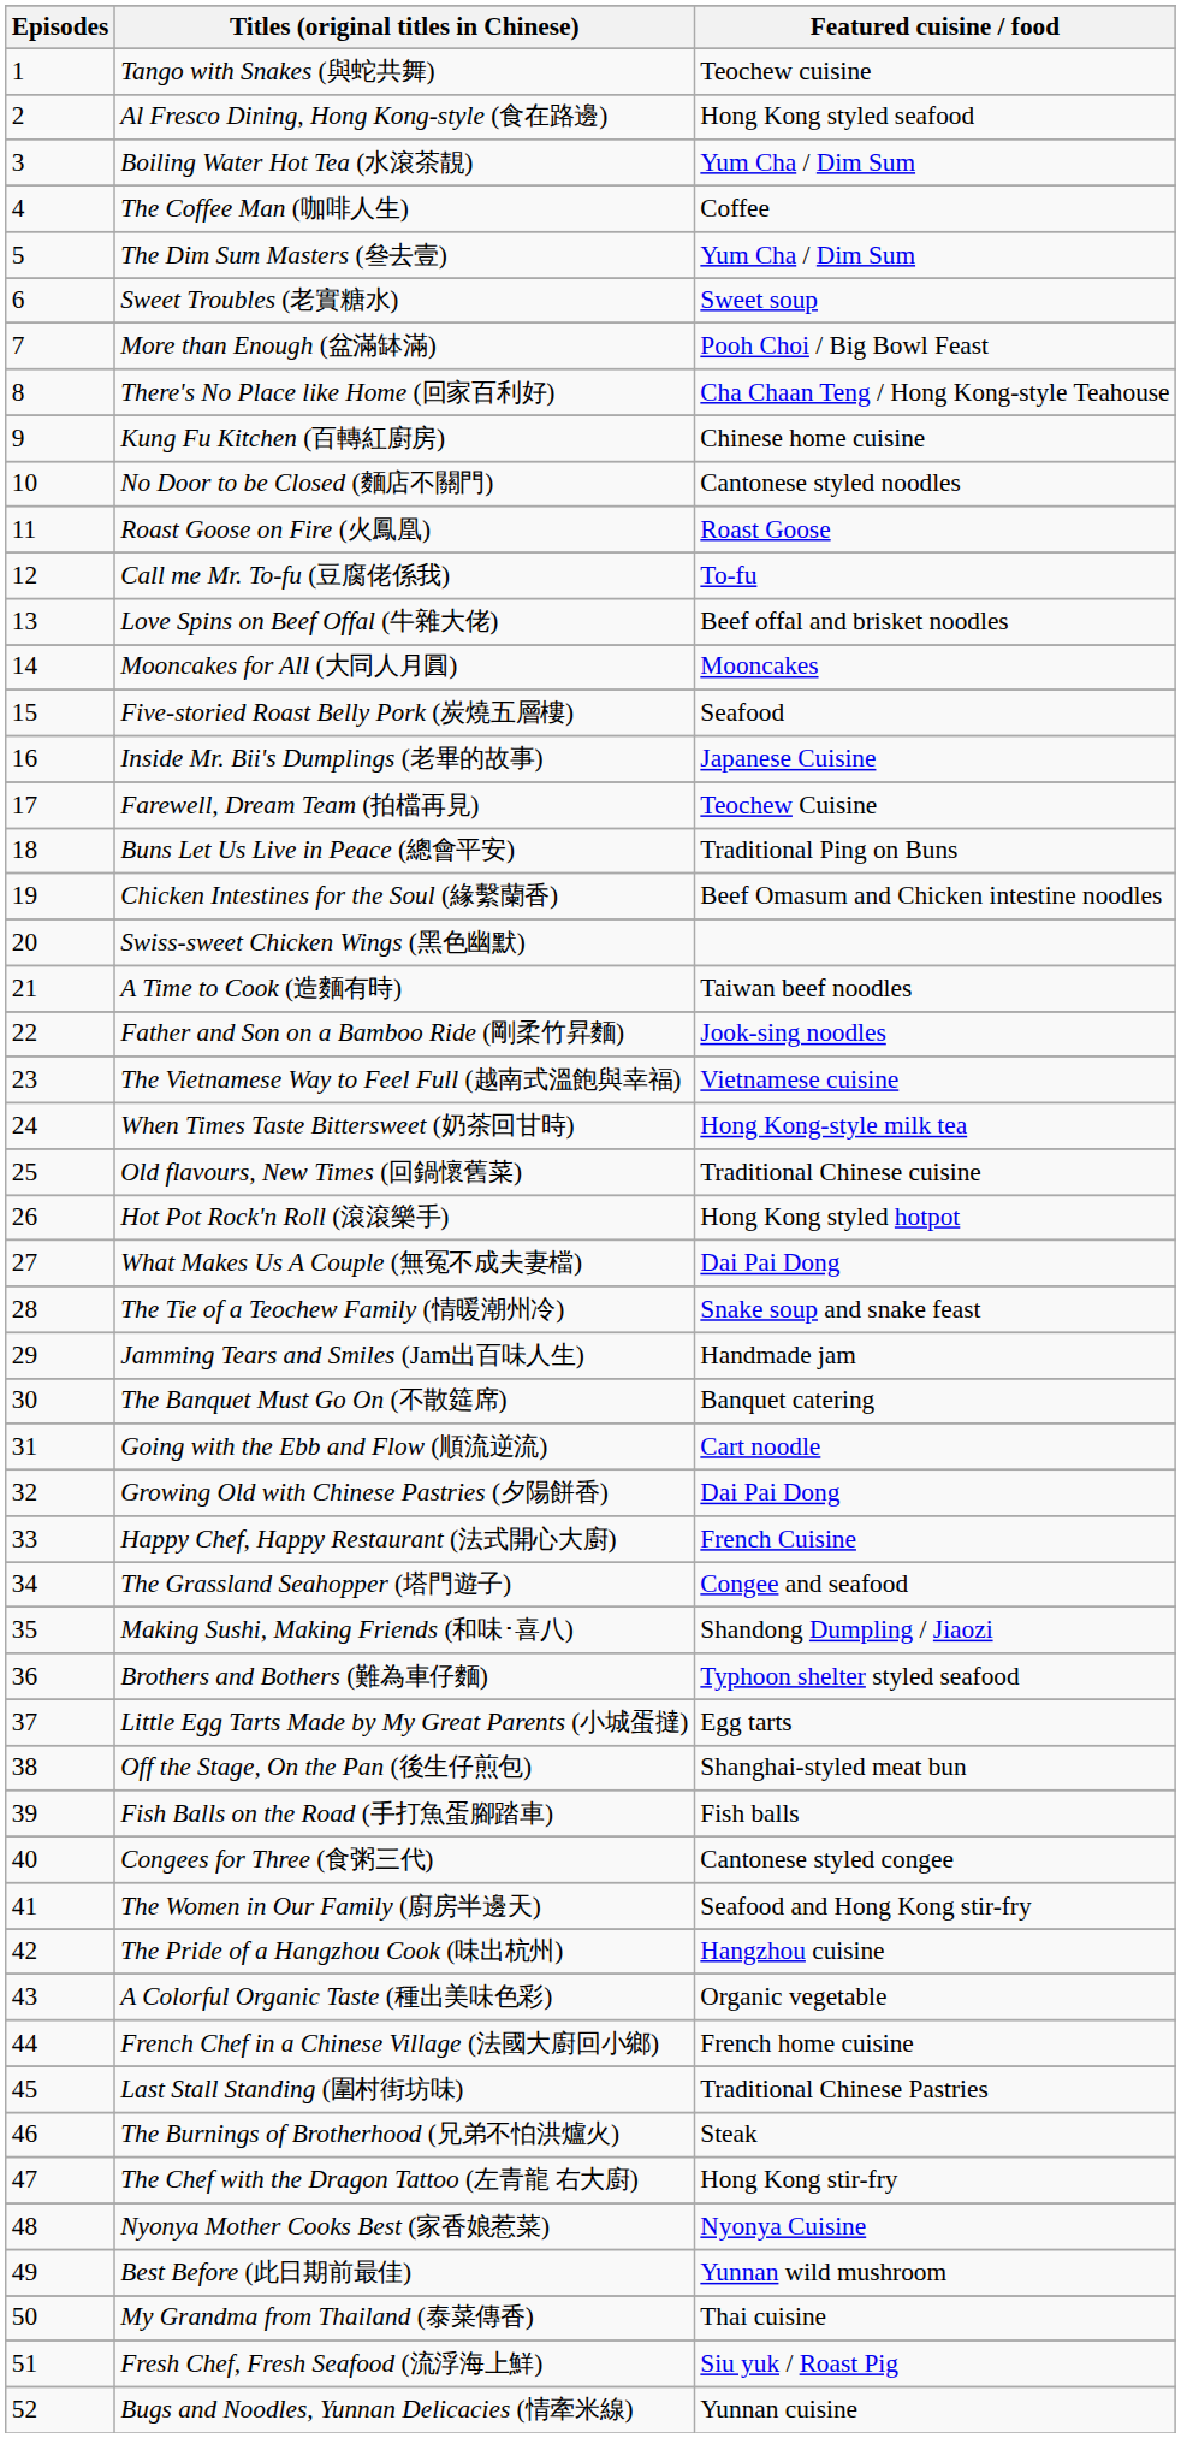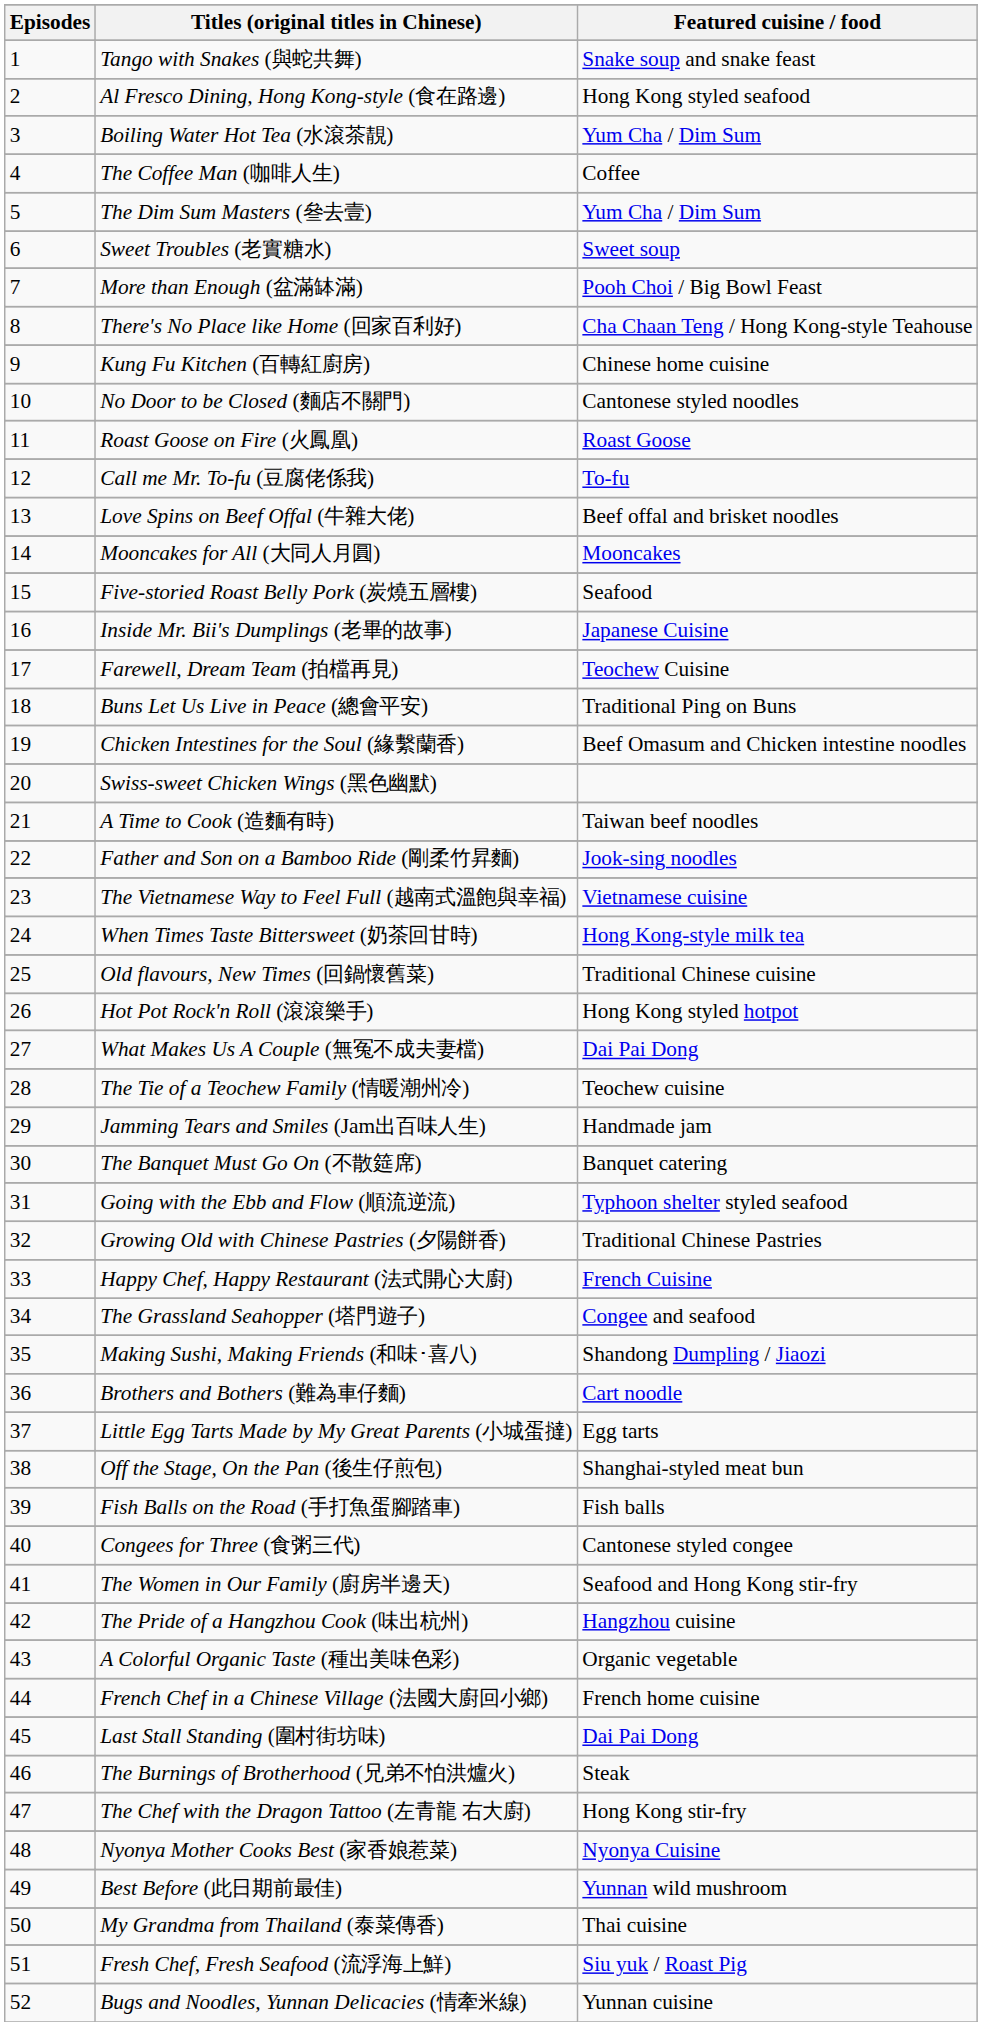Tango with Snakes (與蛇共舞) | Featured cuisine / food: Teochew cuisine -> Snake soup and snake feast
The Tie of a Teochew Family (情暖潮州冷) | Featured cuisine / food: Snake soup and snake feast -> Teochew cuisine
Going with the Ebb and Flow (順流逆流) | Featured cuisine / food: Cart noodle -> Typhoon shelter styled seafood
Growing Old with Chinese Pastries (夕陽餅香) | Featured cuisine / food: Dai Pai Dong -> Traditional Chinese Pastries
Brothers and Bothers (難為車仔麵) | Featured cuisine / food: Typhoon shelter styled seafood -> Cart noodle
Last Stall Standing (圍村街坊味) | Featured cuisine / food: Traditional Chinese Pastries -> Dai Pai Dong
